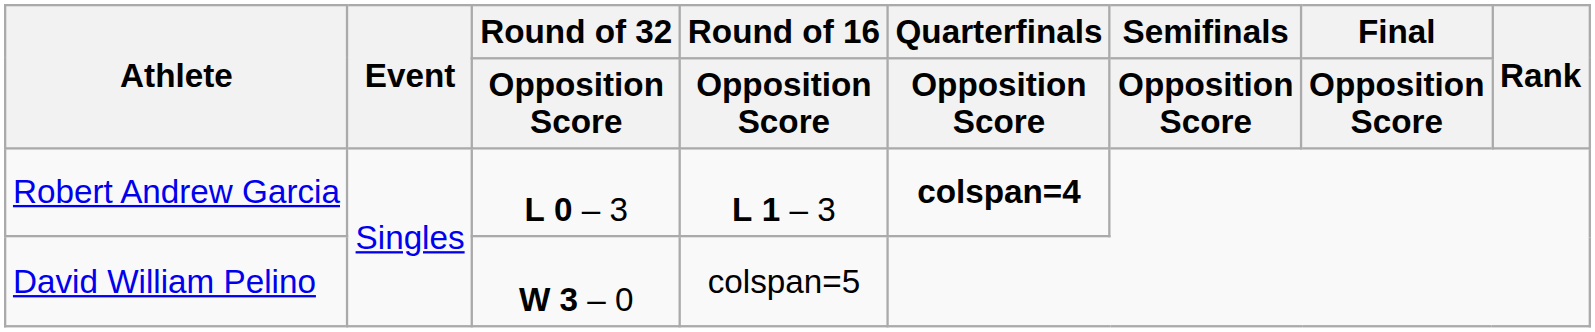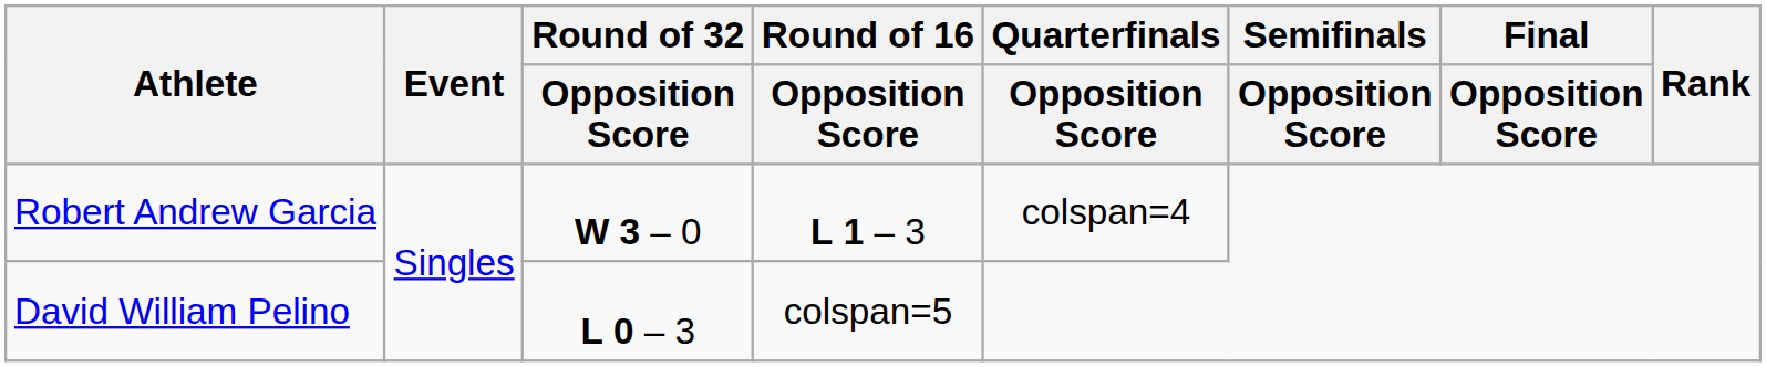Robert Andrew Garcia | Round of 32 / Opposition Score: L 0 – 3 -> W 3 – 0
Robert Andrew Garcia | Quarterfinals / Opposition Score: bold -> normal
David William Pelino | Round of 32 / Opposition Score: W 3 – 0 -> L 0 – 3
